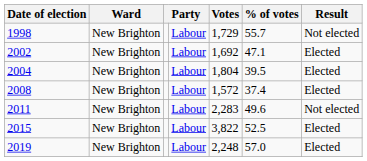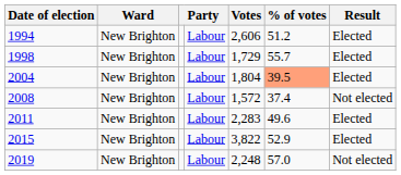+ row: 1994 | New Brighton | Labour | 2,606 | 51.2 | Elected
1998 | Result: Not elected -> Elected
- row: 2002 | New Brighton | Labour | 1,692 | 47.1 | Elected
2004 | % of votes: no background -> lightsalmon background
2008 | Result: Elected -> Not elected
2011 | Result: Not elected -> Elected
2015 | % of votes: 52.5 -> 52.9
2019 | Result: Elected -> Not elected
